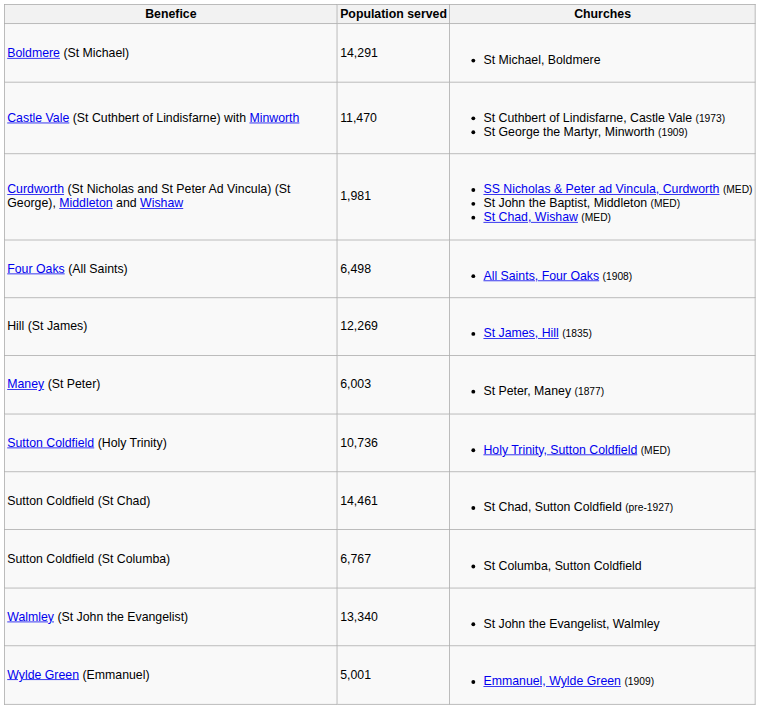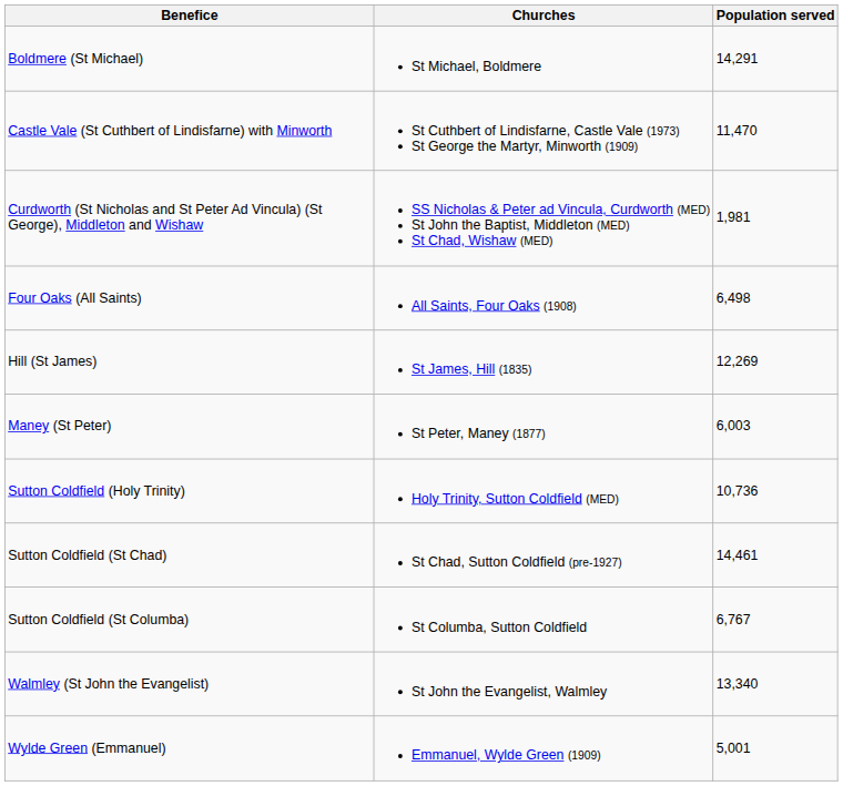columns swapped: Churches <-> Population served
